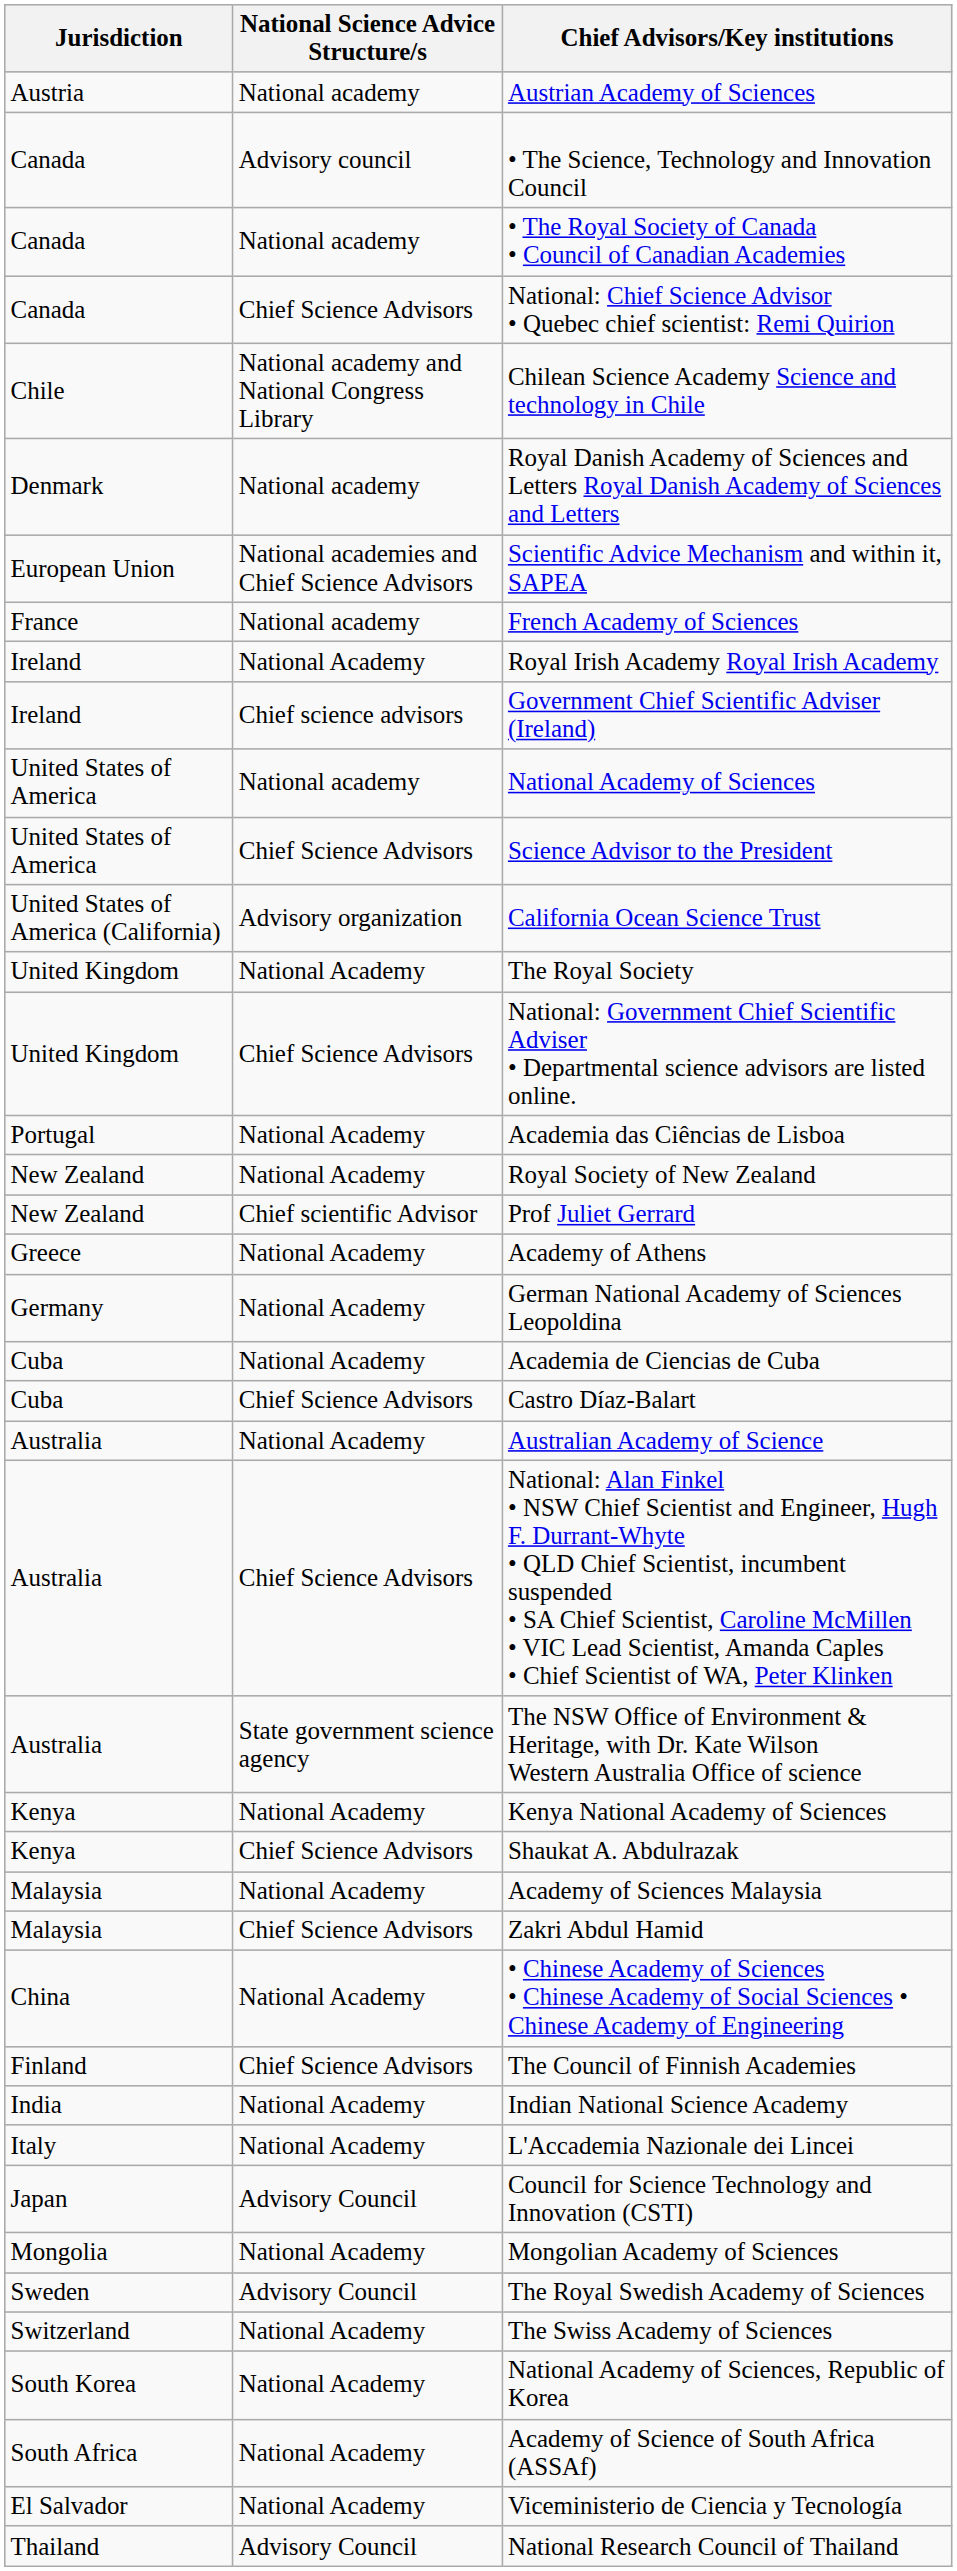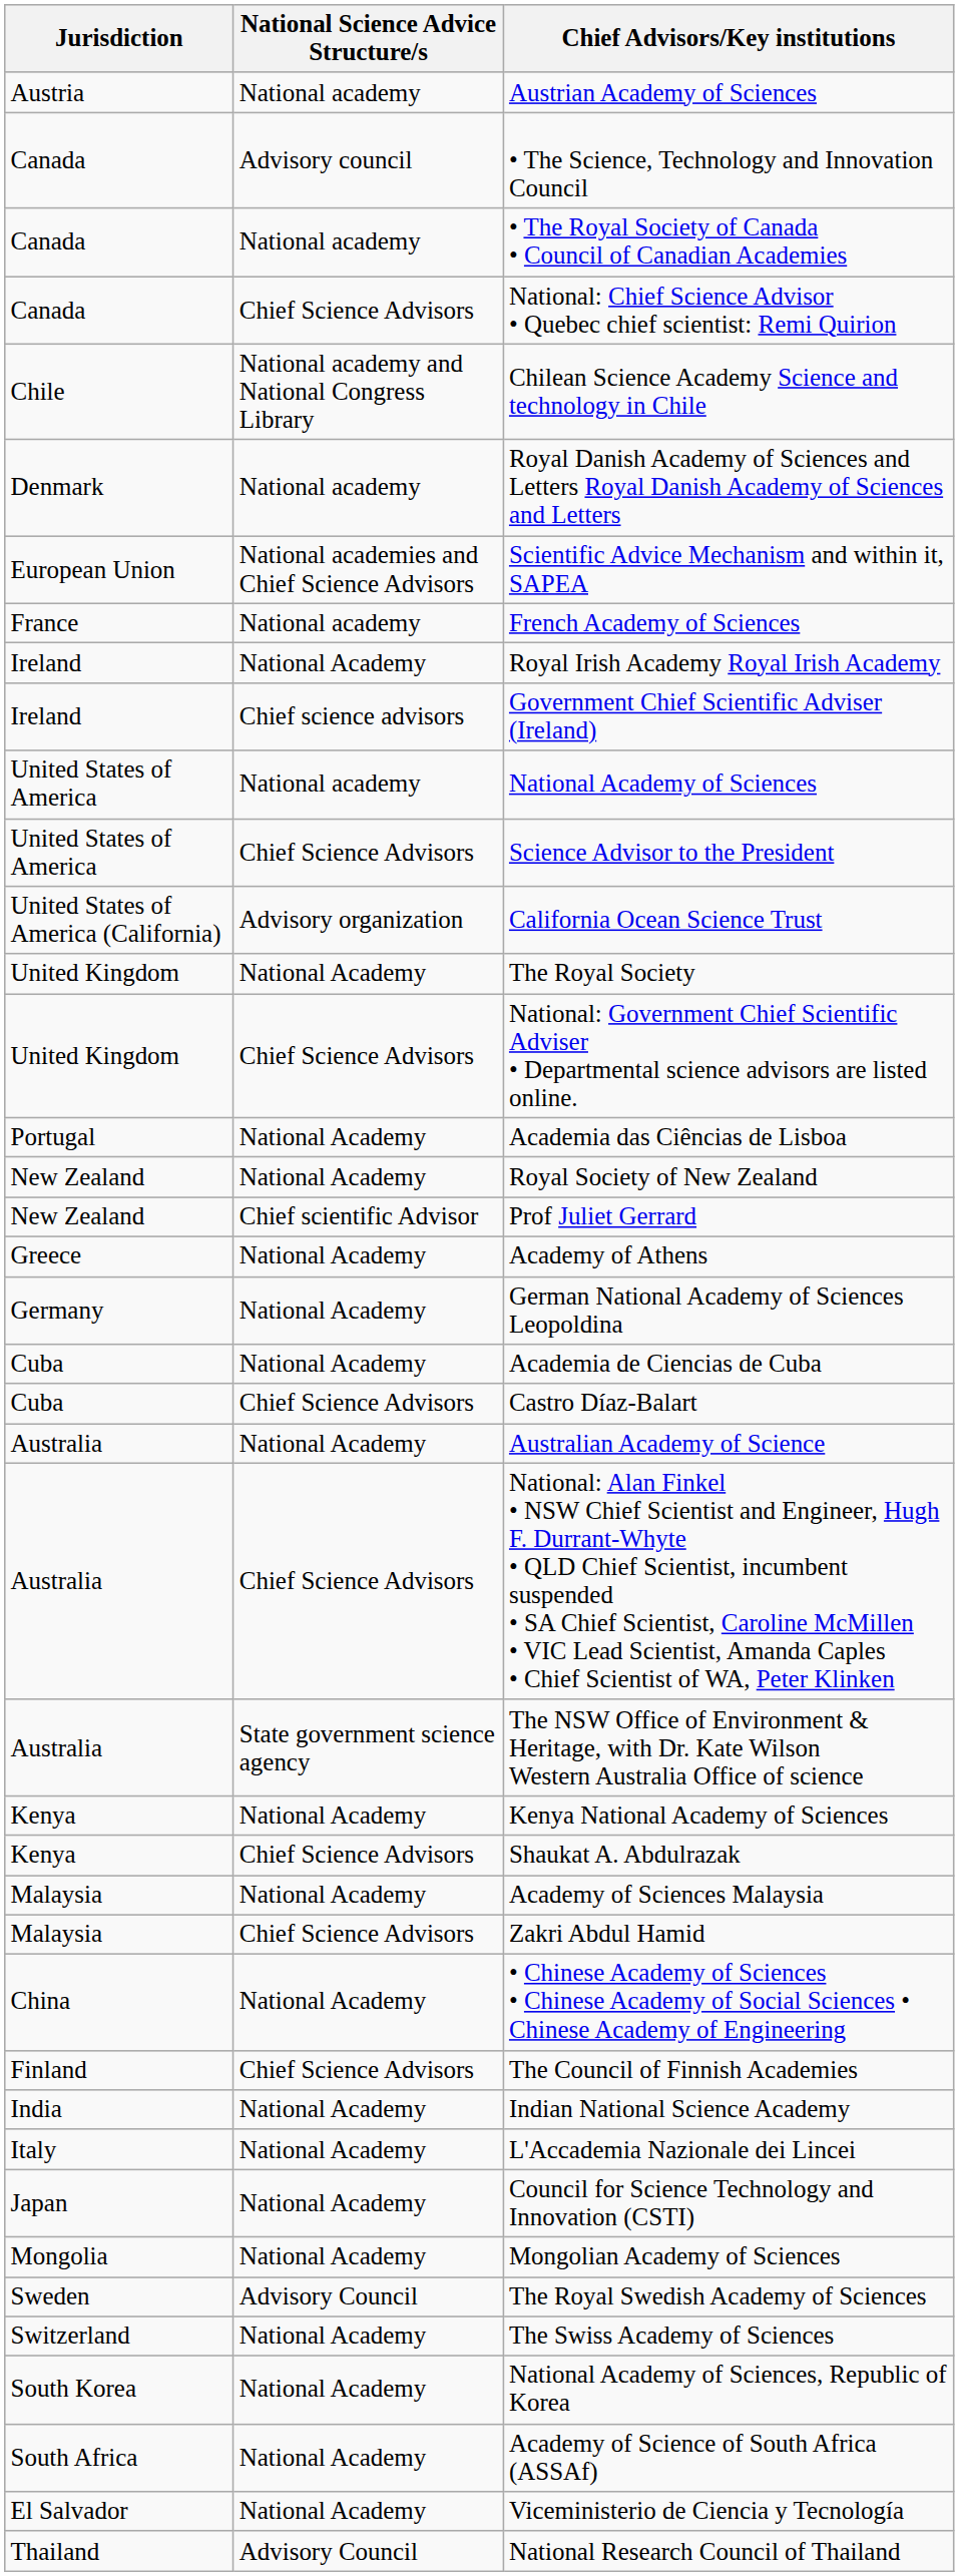Council for Science Technology and Innovation (CSTI) | National Science Advice Structure/s: Advisory Council -> National Academy
